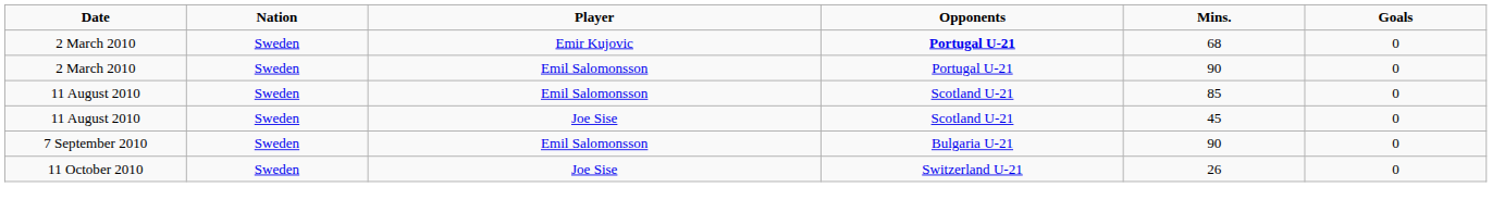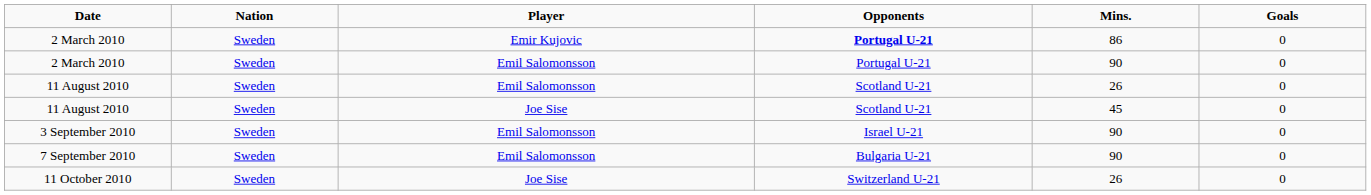2 March 2010 / Emir Kujovic | Mins.: 68 -> 86
11 August 2010 / Emil Salomonsson | Mins.: 85 -> 26
+ row: 3 September 2010 | Sweden | Emil Salomonsson | Israel U-21 | 90 | 0
